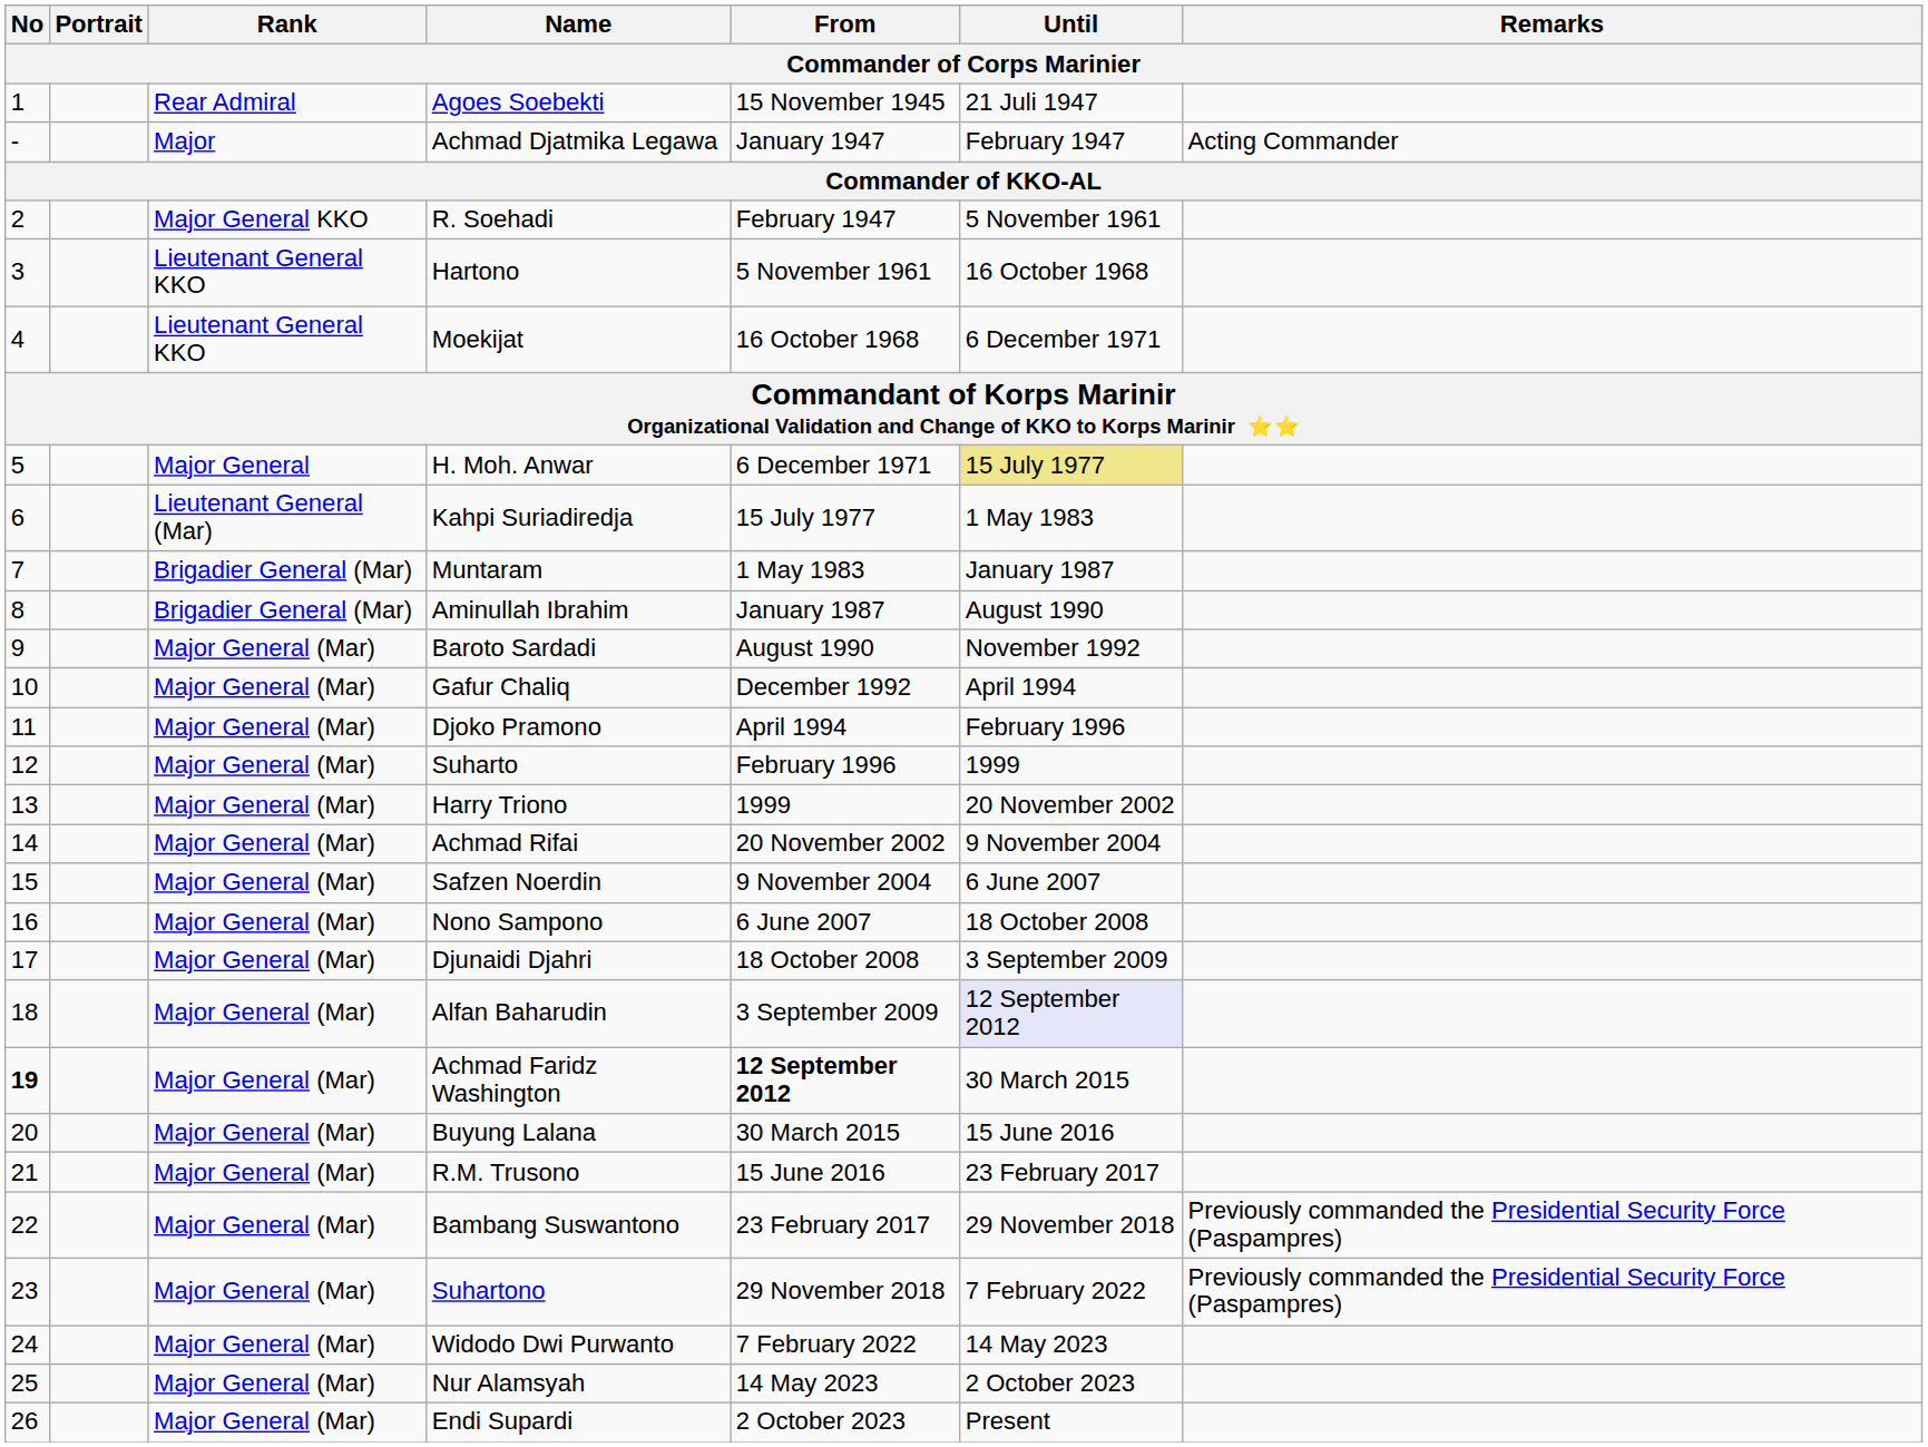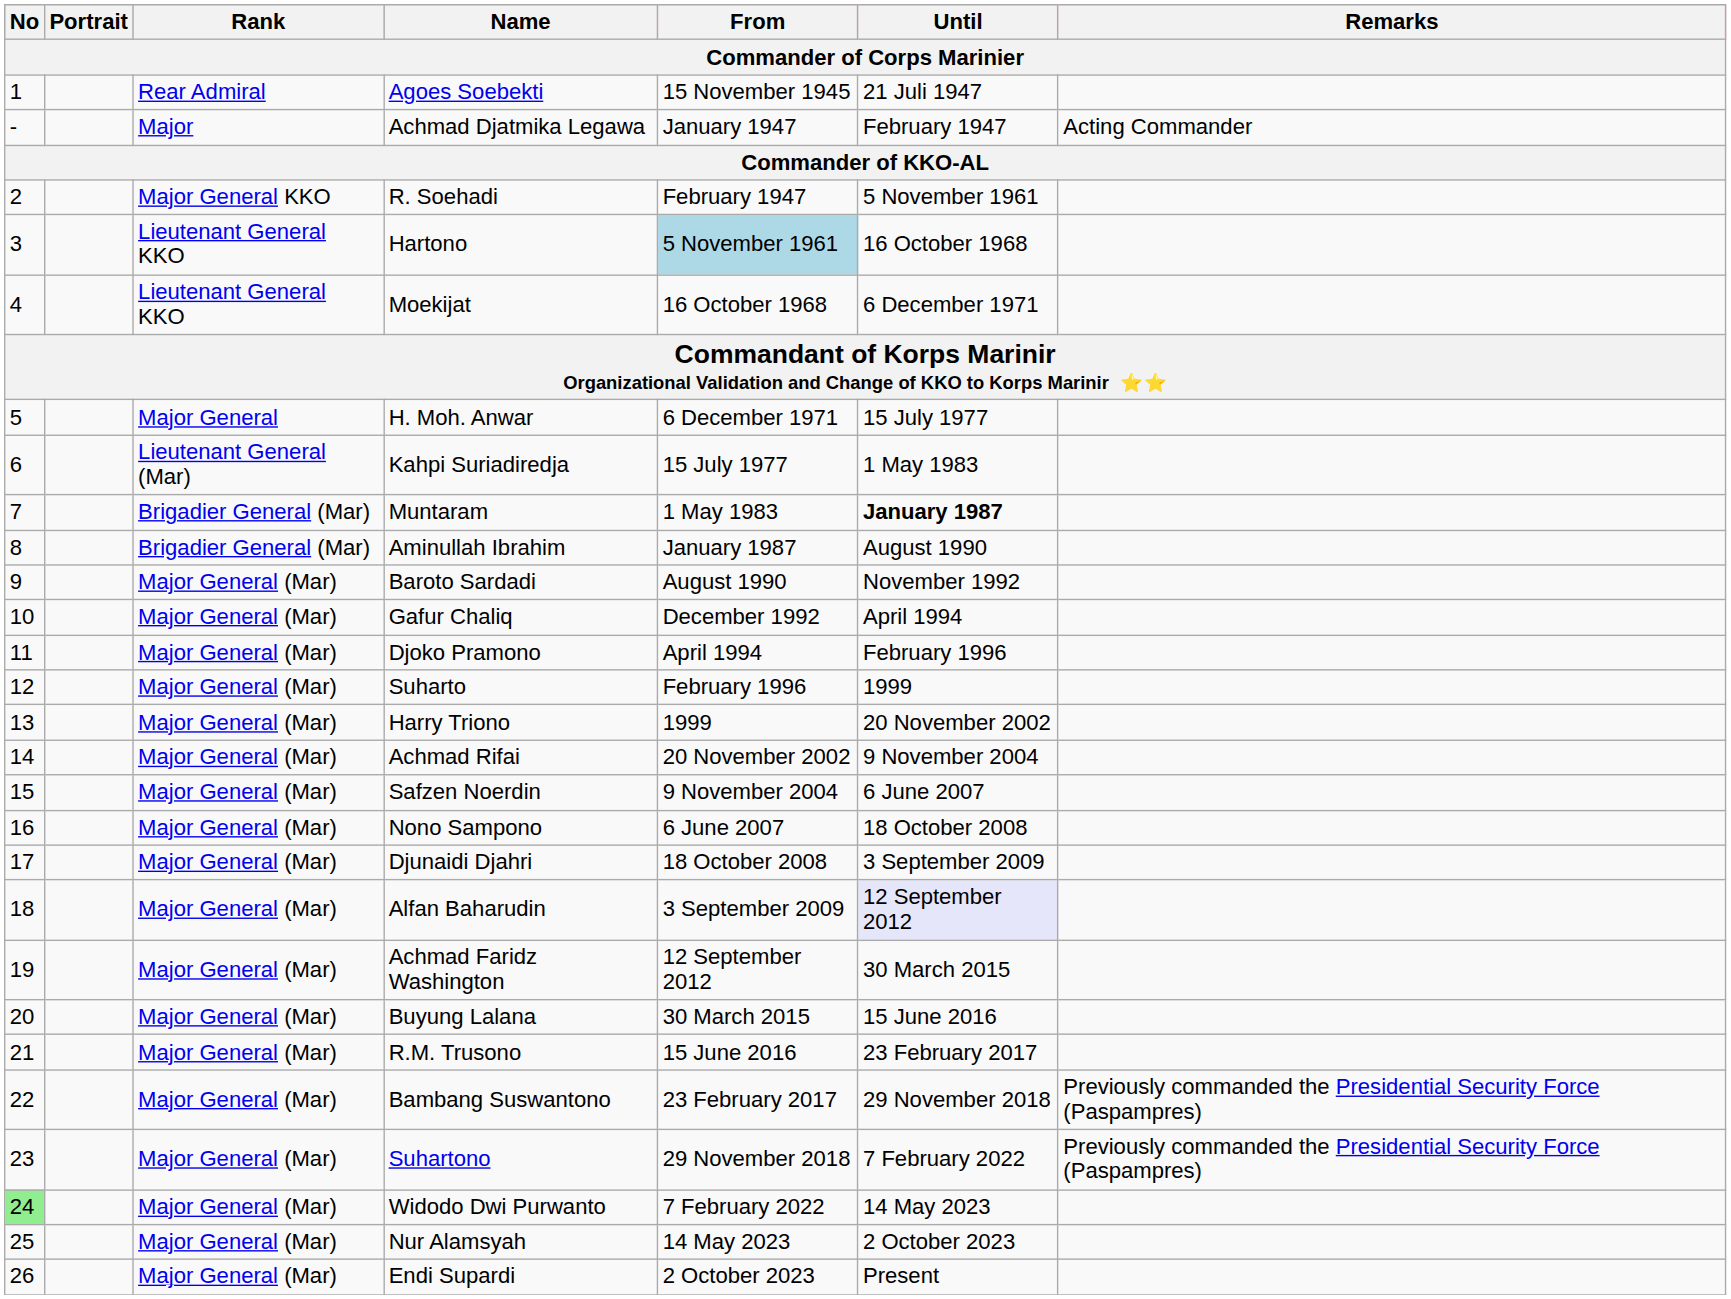Hartono | From: no background -> lightblue background
H. Moh. Anwar | Until: khaki background -> no background
Muntaram | Until: normal -> bold
Achmad Faridz Washington | No: bold -> normal
Achmad Faridz Washington | From: bold -> normal
Widodo Dwi Purwanto | No: no background -> lightgreen background
